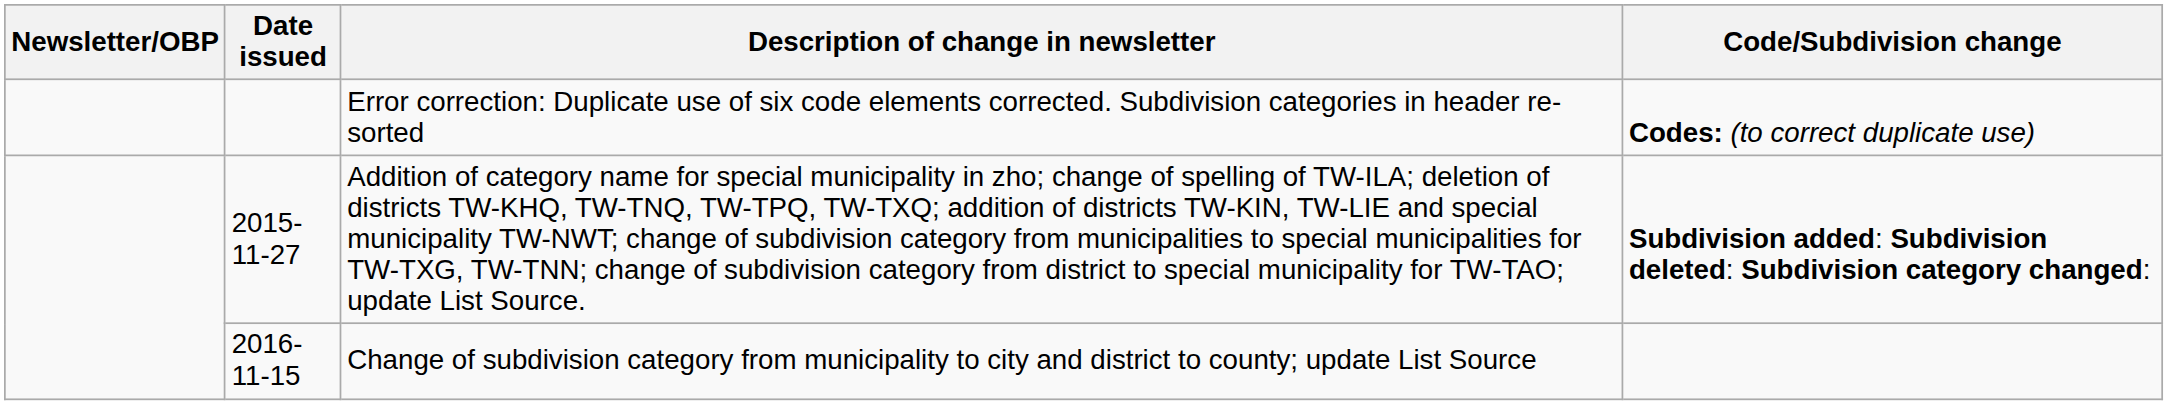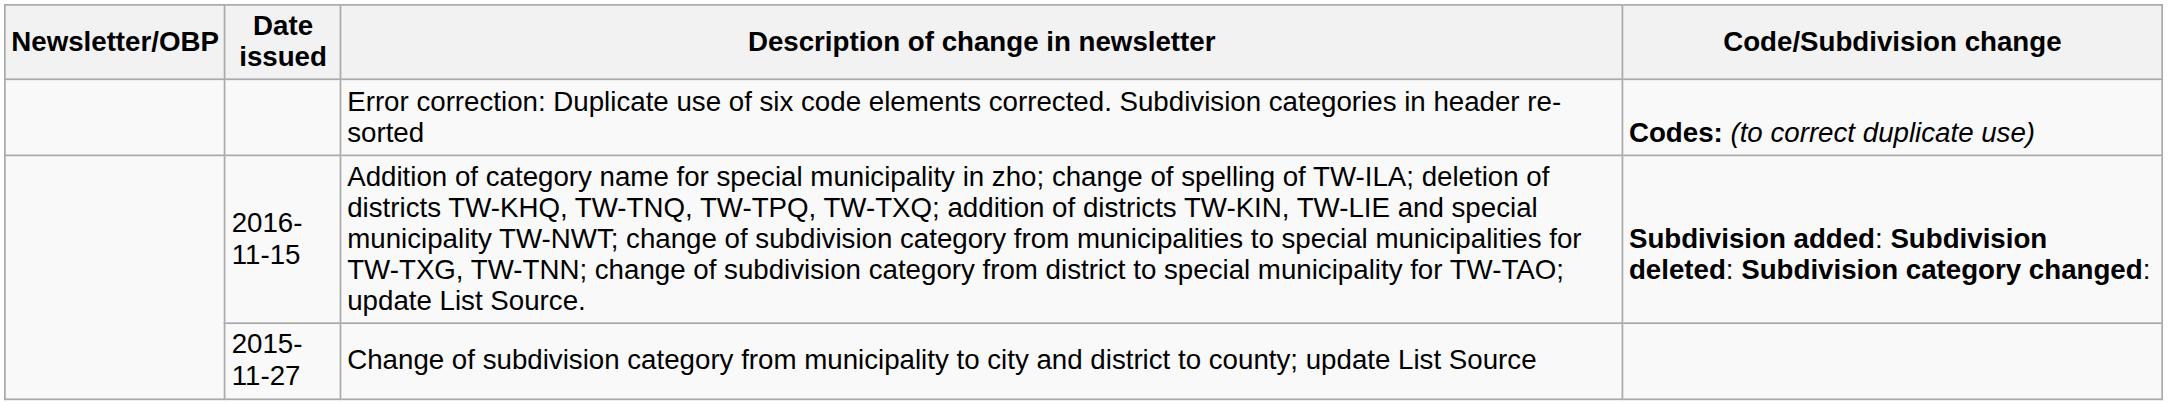row 3 | Date issued: 2015-11-27 -> 2016-11-15
row 4 | Date issued: 2016-11-15 -> 2015-11-27
